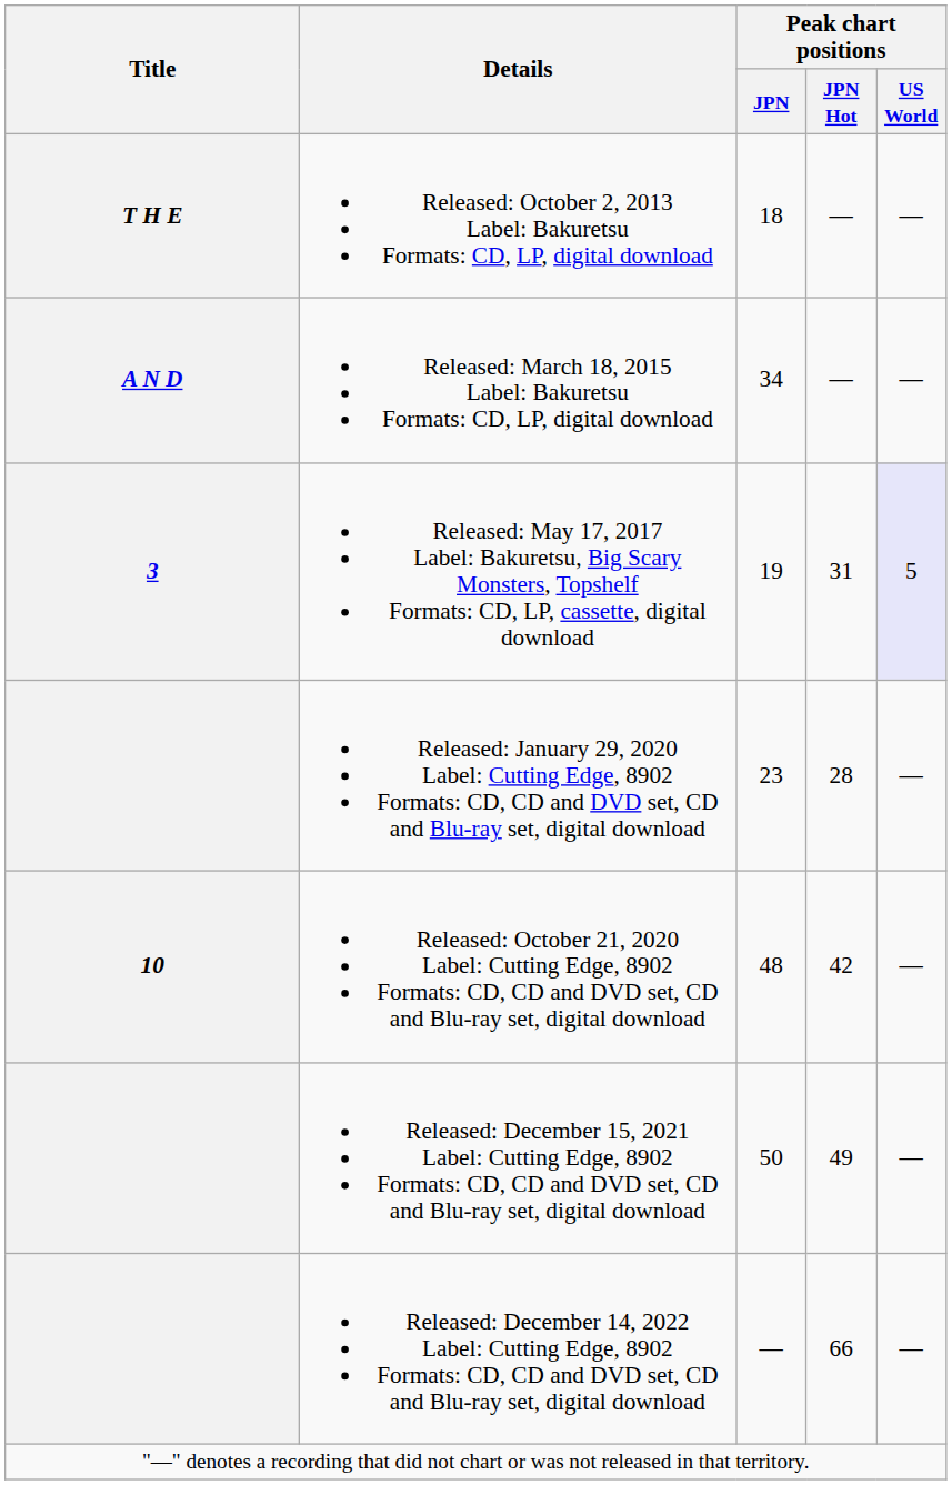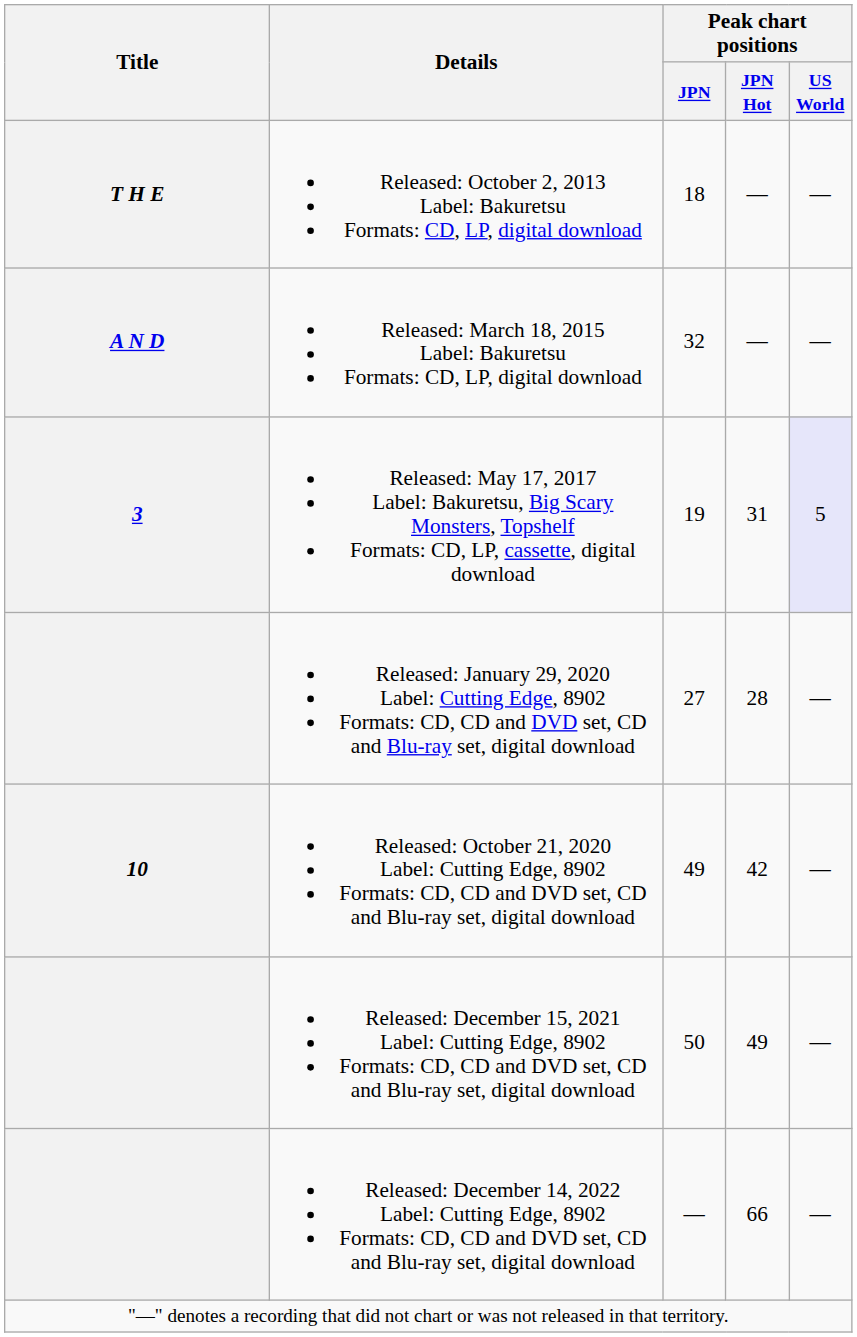row 4 | Peak chart positions / JPN: 34 -> 32
row 6 | Peak chart positions / JPN: 23 -> 27
row 7 | Peak chart positions / JPN: 48 -> 49
